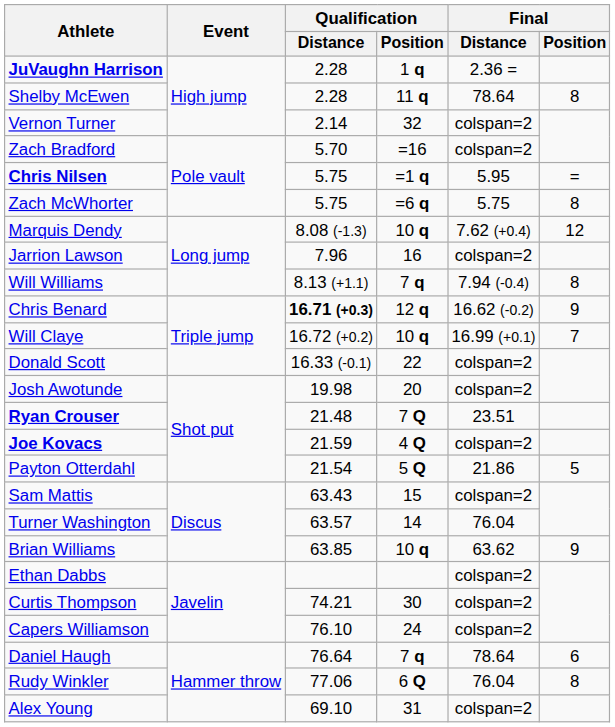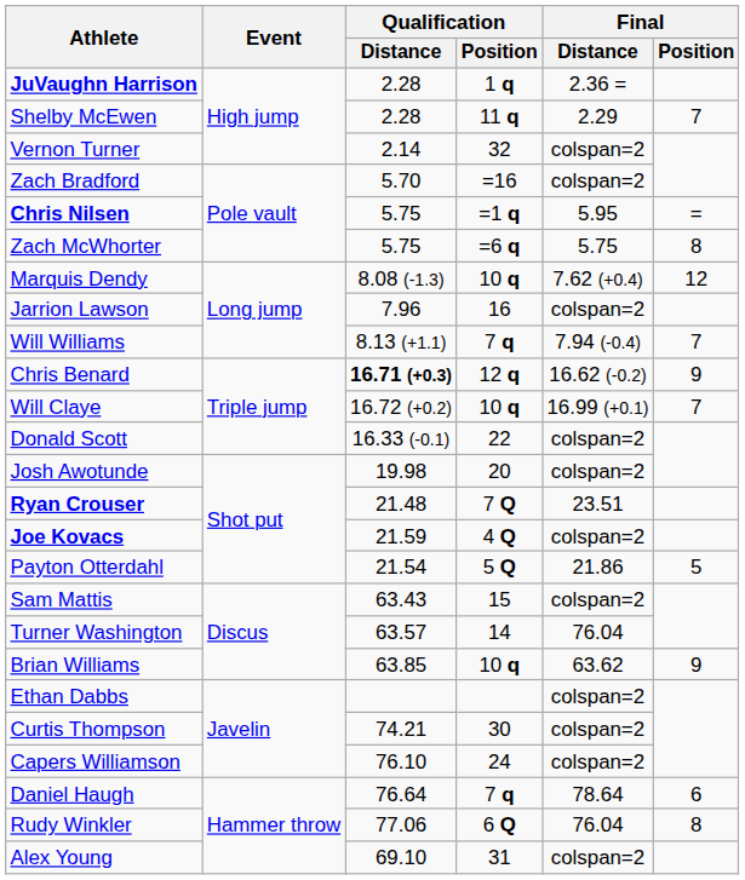Shelby McEwen | Final / Distance: 78.64 -> 2.29
Shelby McEwen | Final / Position: 8 -> 7
Will Williams | Final / Position: 8 -> 7
